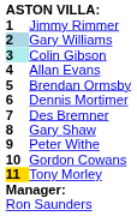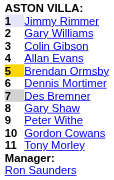Jimmy Rimmer | column 1: no background -> lavender background
Gary Williams | column 1: lightblue background -> no background
Colin Gibson | column 1: paleturquoise background -> no background
Brendan Ormsby | column 1: no background -> gold background
Des Bremner | column 1: no background -> lightgrey background
Tony Morley | column 1: gold background -> no background
